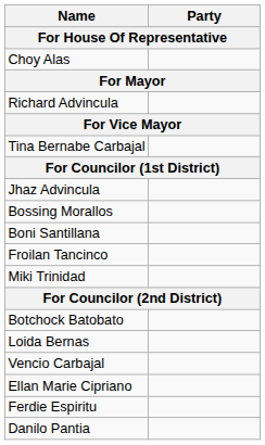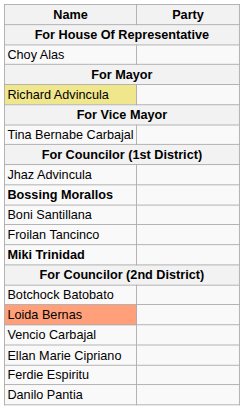Richard Advincula | Name: no background -> khaki background
Bossing Morallos | Name: normal -> bold
Miki Trinidad | Name: normal -> bold
Loida Bernas | Name: no background -> lightsalmon background
